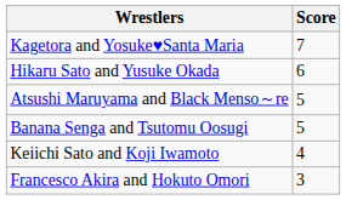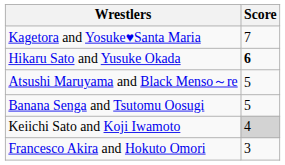Hikaru Sato and Yusuke Okada | Score: normal -> bold
Keiichi Sato and Koji Iwamoto | Score: no background -> lightgrey background
